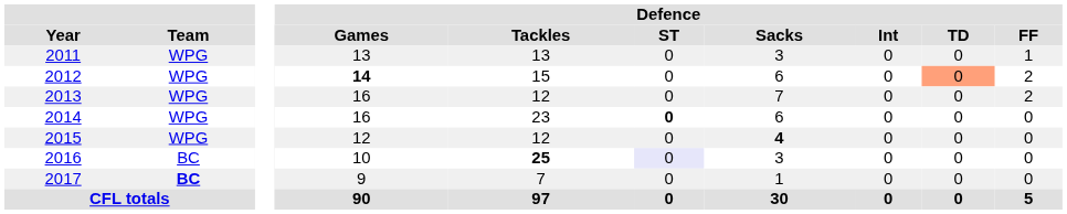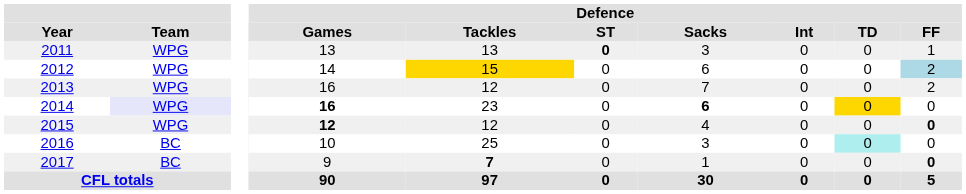2011 | Defence / ST: normal -> bold
2012 | Defence / Games: bold -> normal
2012 | Defence / Tackles: no background -> gold background
2012 | Defence / TD: lightsalmon background -> no background
2012 | Defence / FF: no background -> lightblue background
2014 | Team: no background -> lavender background
2014 | Defence / Games: normal -> bold
2014 | Defence / ST: bold -> normal
2014 | Defence / Sacks: normal -> bold
2014 | Defence / TD: no background -> gold background
2015 | Defence / Games: normal -> bold
2015 | Defence / Sacks: bold -> normal
2015 | Defence / FF: normal -> bold
2016 | Defence / Tackles: bold -> normal
2016 | Defence / ST: lavender background -> no background
2016 | Defence / TD: no background -> paleturquoise background
2017 | Team: bold -> normal
2017 | Defence / Tackles: normal -> bold
2017 | Defence / FF: normal -> bold
